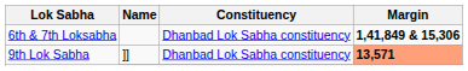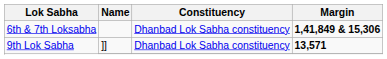9th Lok Sabha / ]] | Margin: lightsalmon background -> no background
